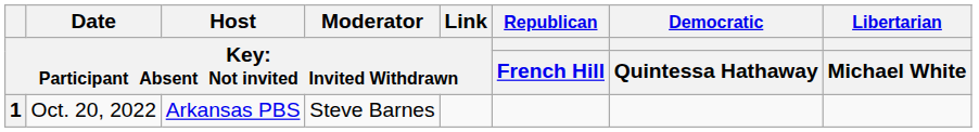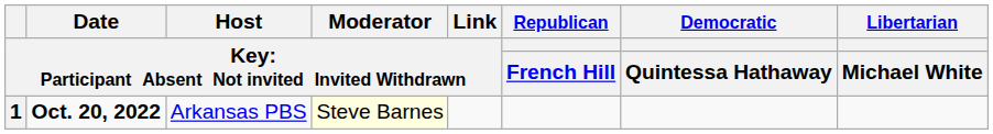1 | column 2: normal -> bold
1 | column 4: no background -> lightyellow background
